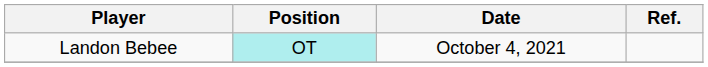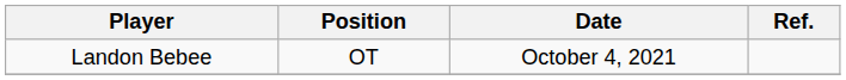Landon Bebee | Position: paleturquoise background -> no background
